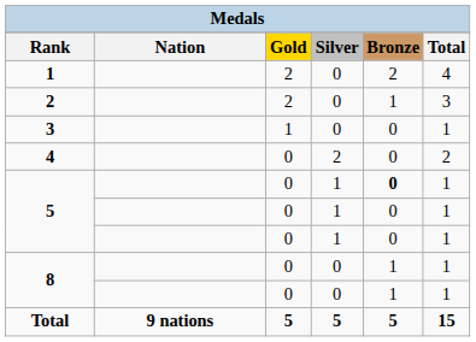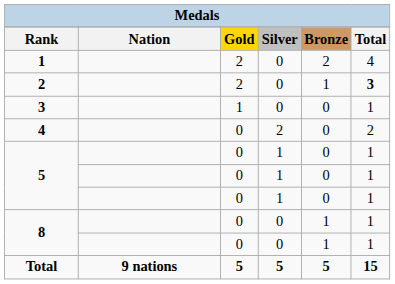row 4 | column 6: normal -> bold
row 7 | column 5: bold -> normal
